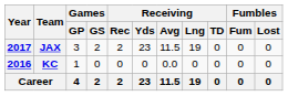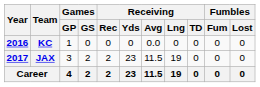rows swapped: KC <-> JAX
